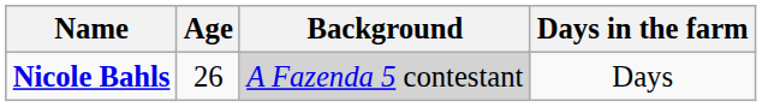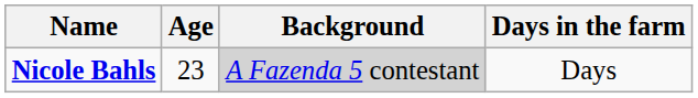Nicole Bahls | Age: 26 -> 23
